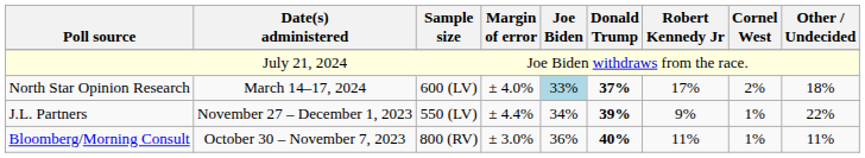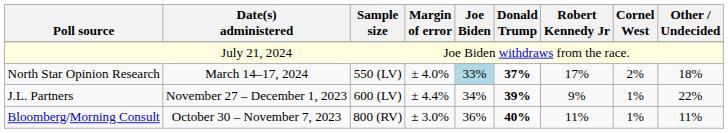North Star Opinion Research | Sample size: 600 (LV) -> 550 (LV)
J.L. Partners | Sample size: 550 (LV) -> 600 (LV)
